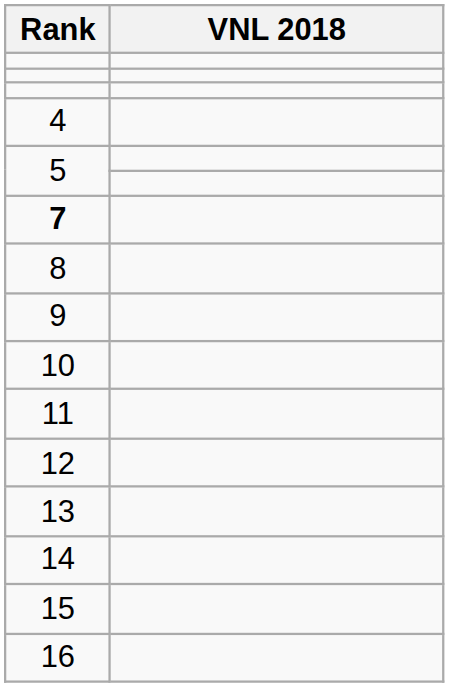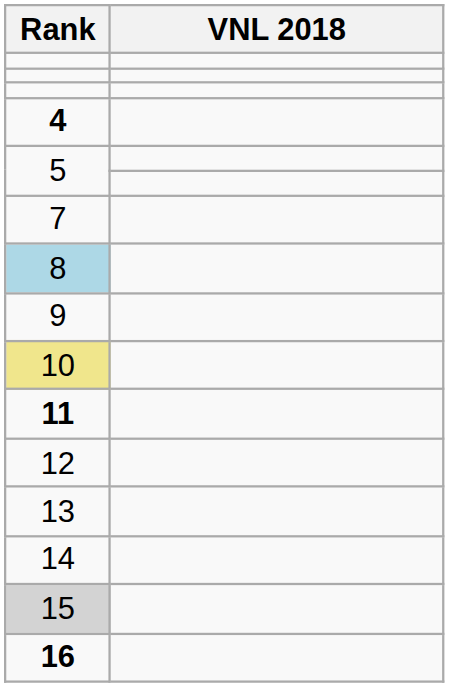row 5 | Rank: normal -> bold
row 8 | Rank: bold -> normal
row 9 | Rank: no background -> lightblue background
row 11 | Rank: no background -> khaki background
row 12 | Rank: normal -> bold
row 16 | Rank: no background -> lightgrey background
row 17 | Rank: normal -> bold
